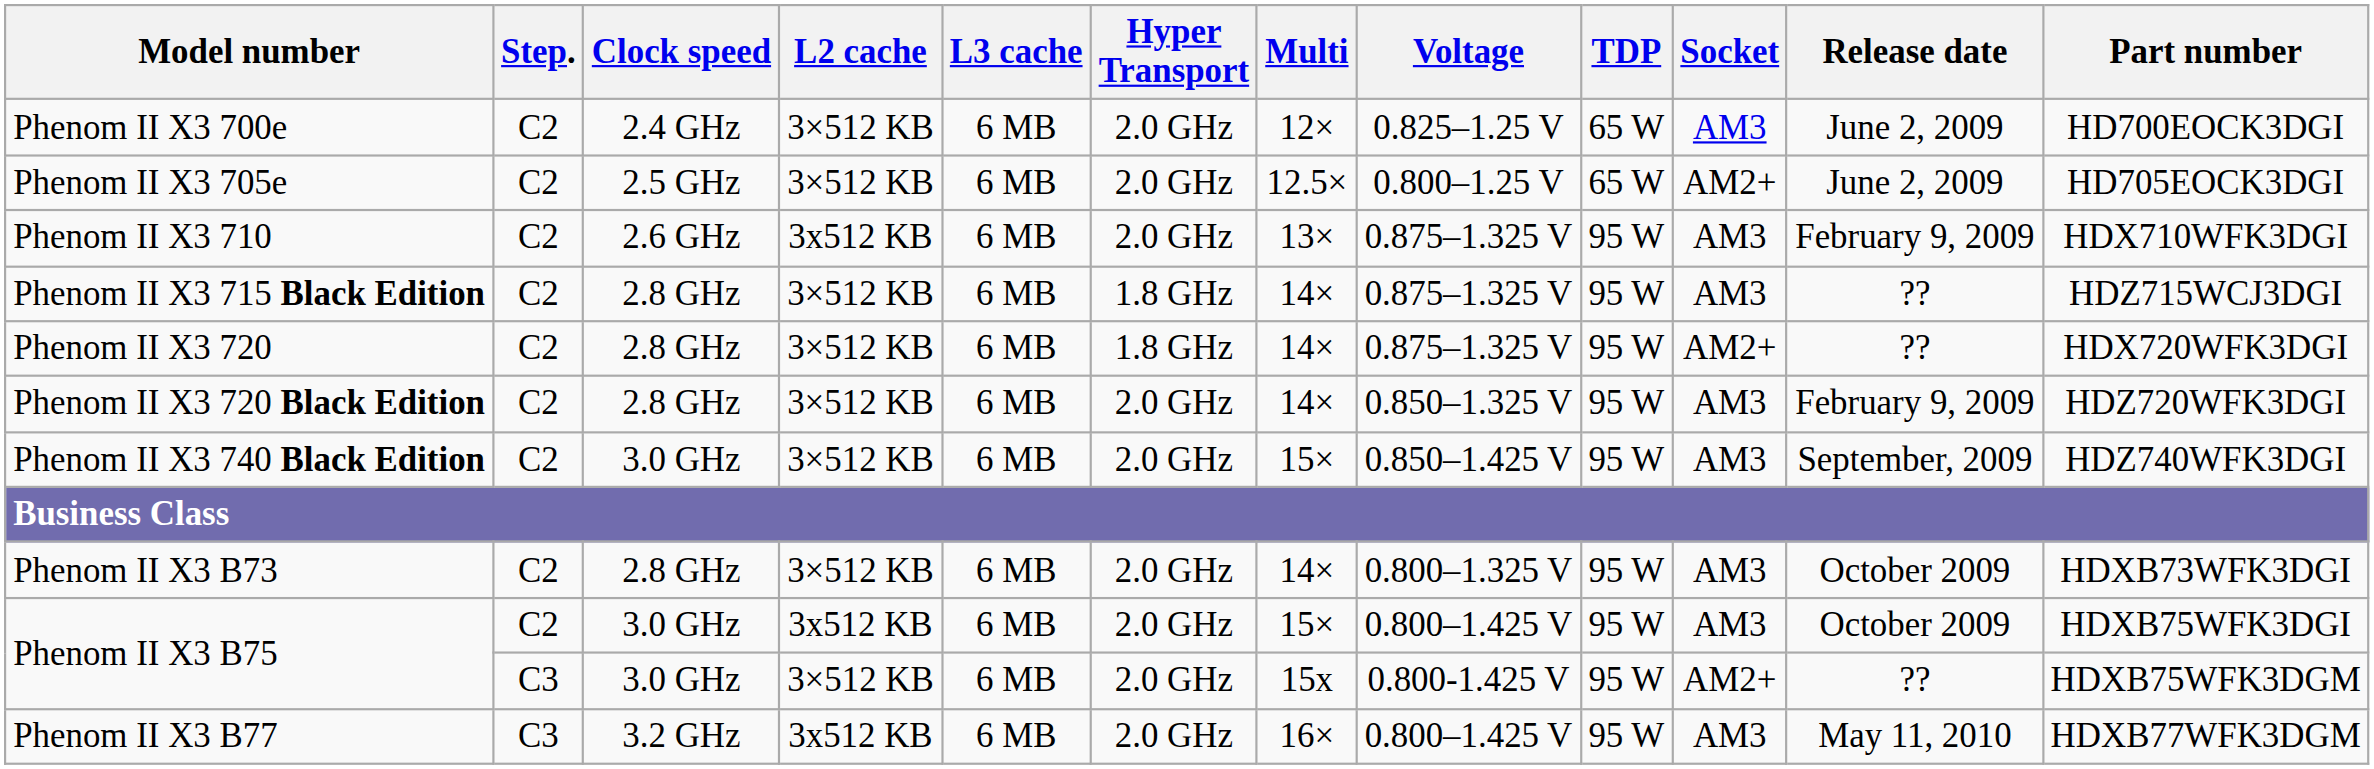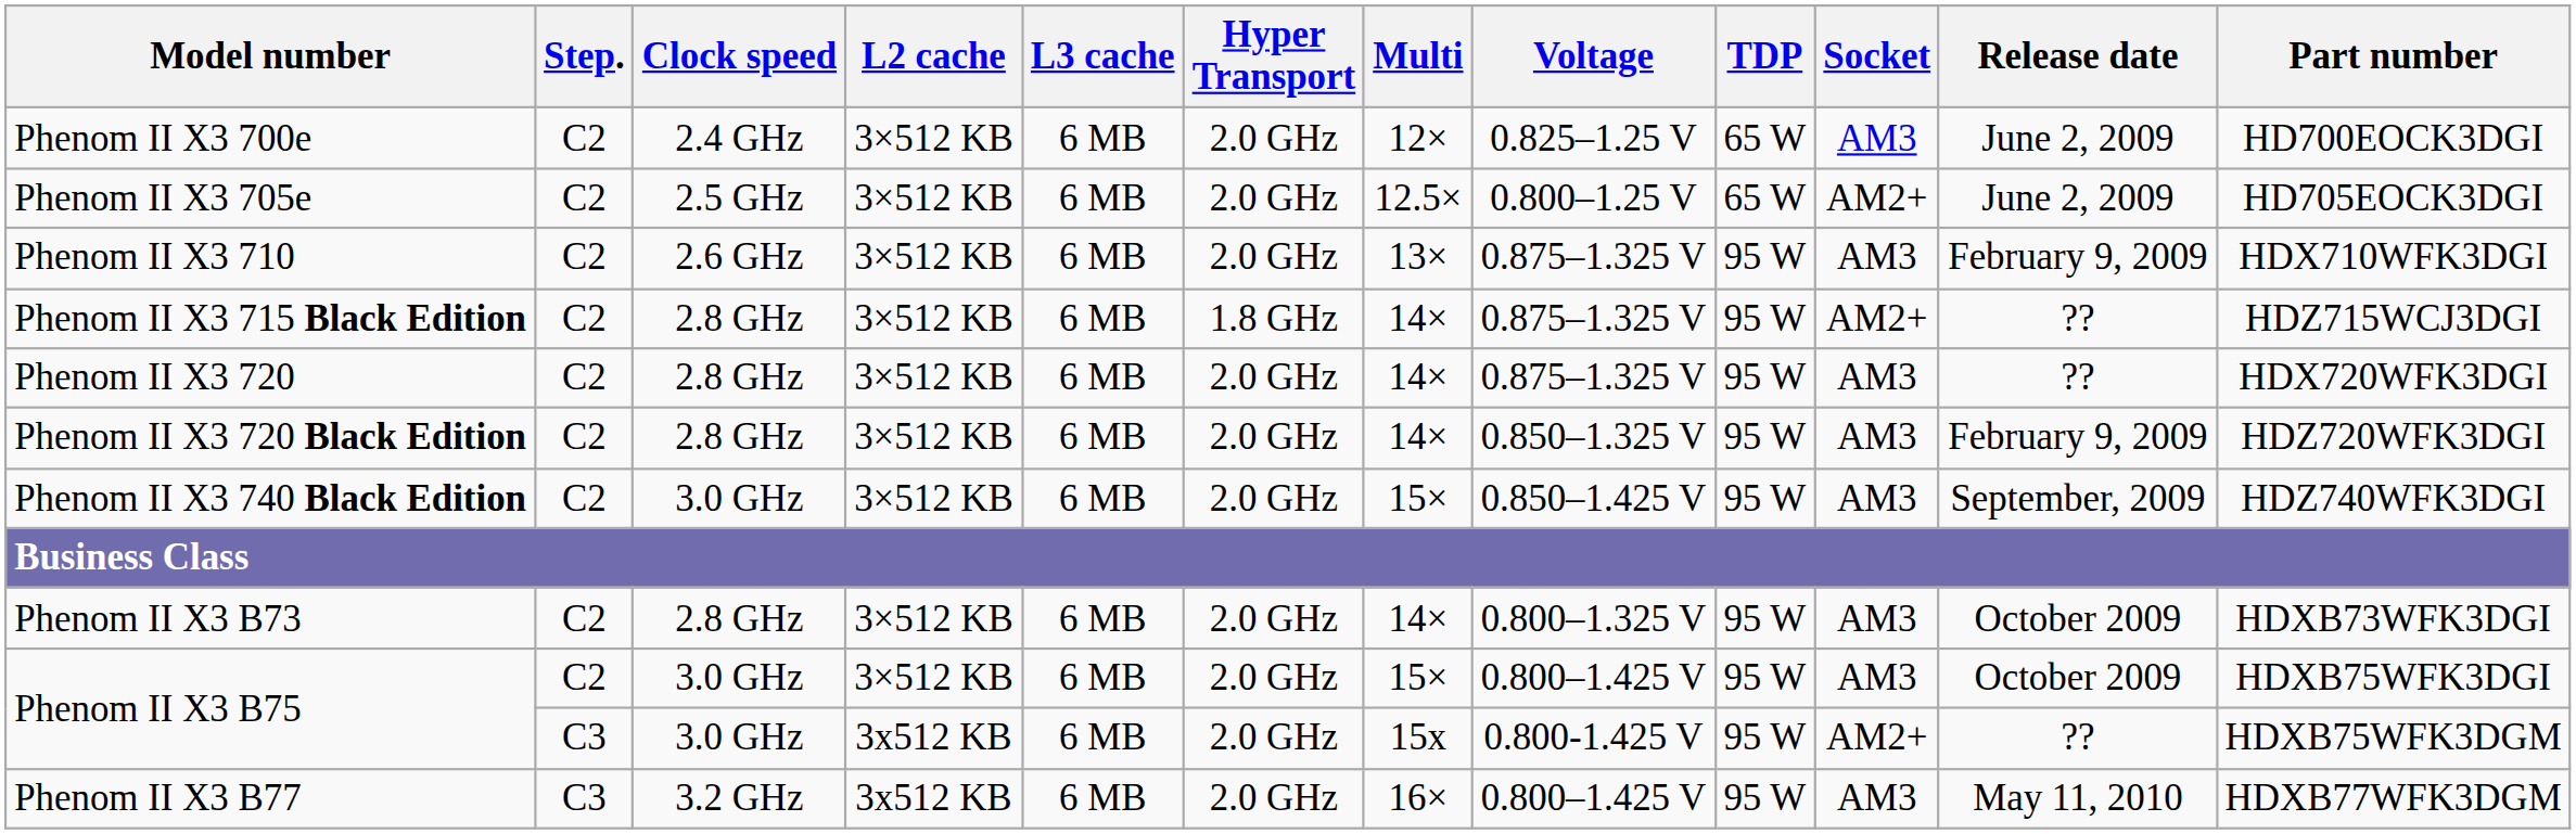Phenom II X3 710 | L2 cache: 3x512 KB -> 3×512 KB
Phenom II X3 715 Black Edition | Socket: AM3 -> AM2+
Phenom II X3 720 | Hyper Transport: 1.8 GHz -> 2.0 GHz
Phenom II X3 720 | Socket: AM2+ -> AM3
Phenom II X3 B75 / C2 | L2 cache: 3x512 KB -> 3×512 KB
Phenom II X3 B75 / C3 | L2 cache: 3×512 KB -> 3x512 KB
